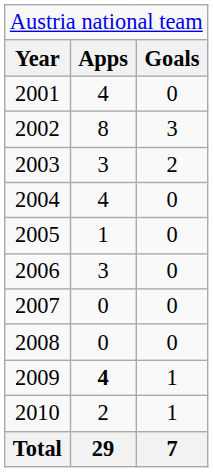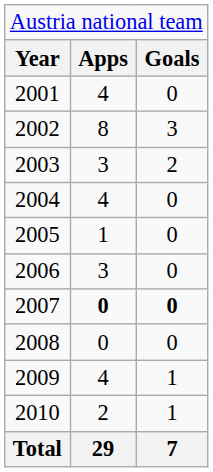2007 | column 2: normal -> bold
2007 | column 3: normal -> bold
2009 | column 2: bold -> normal
